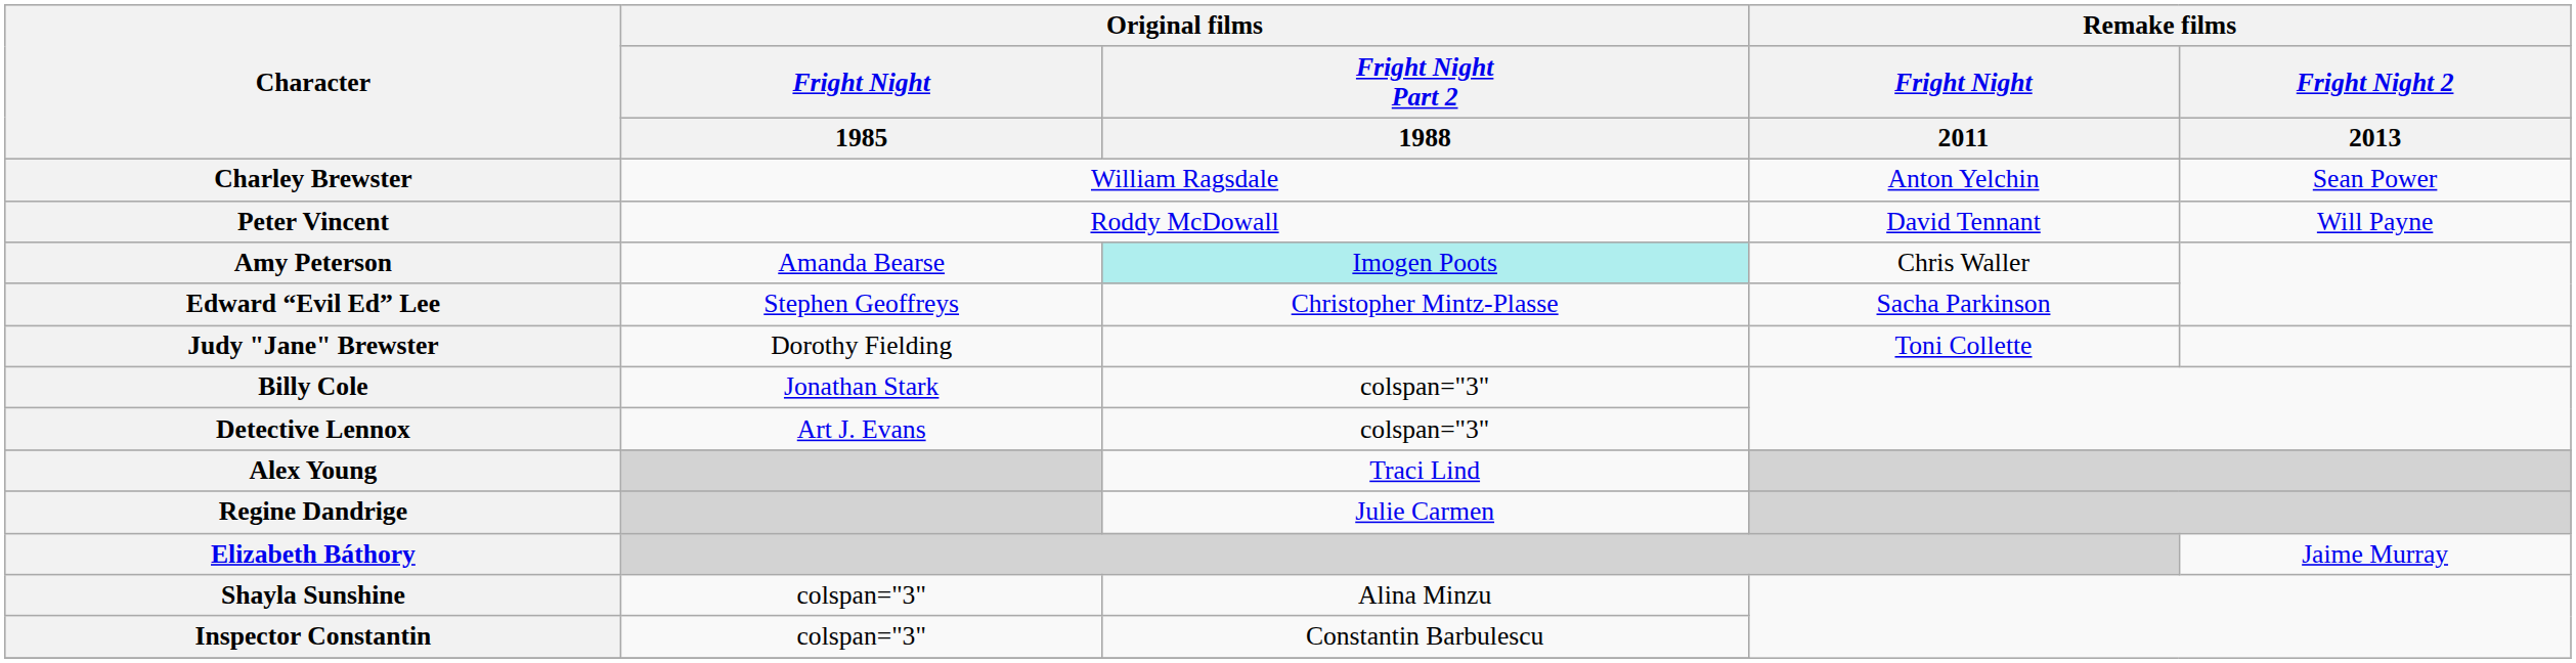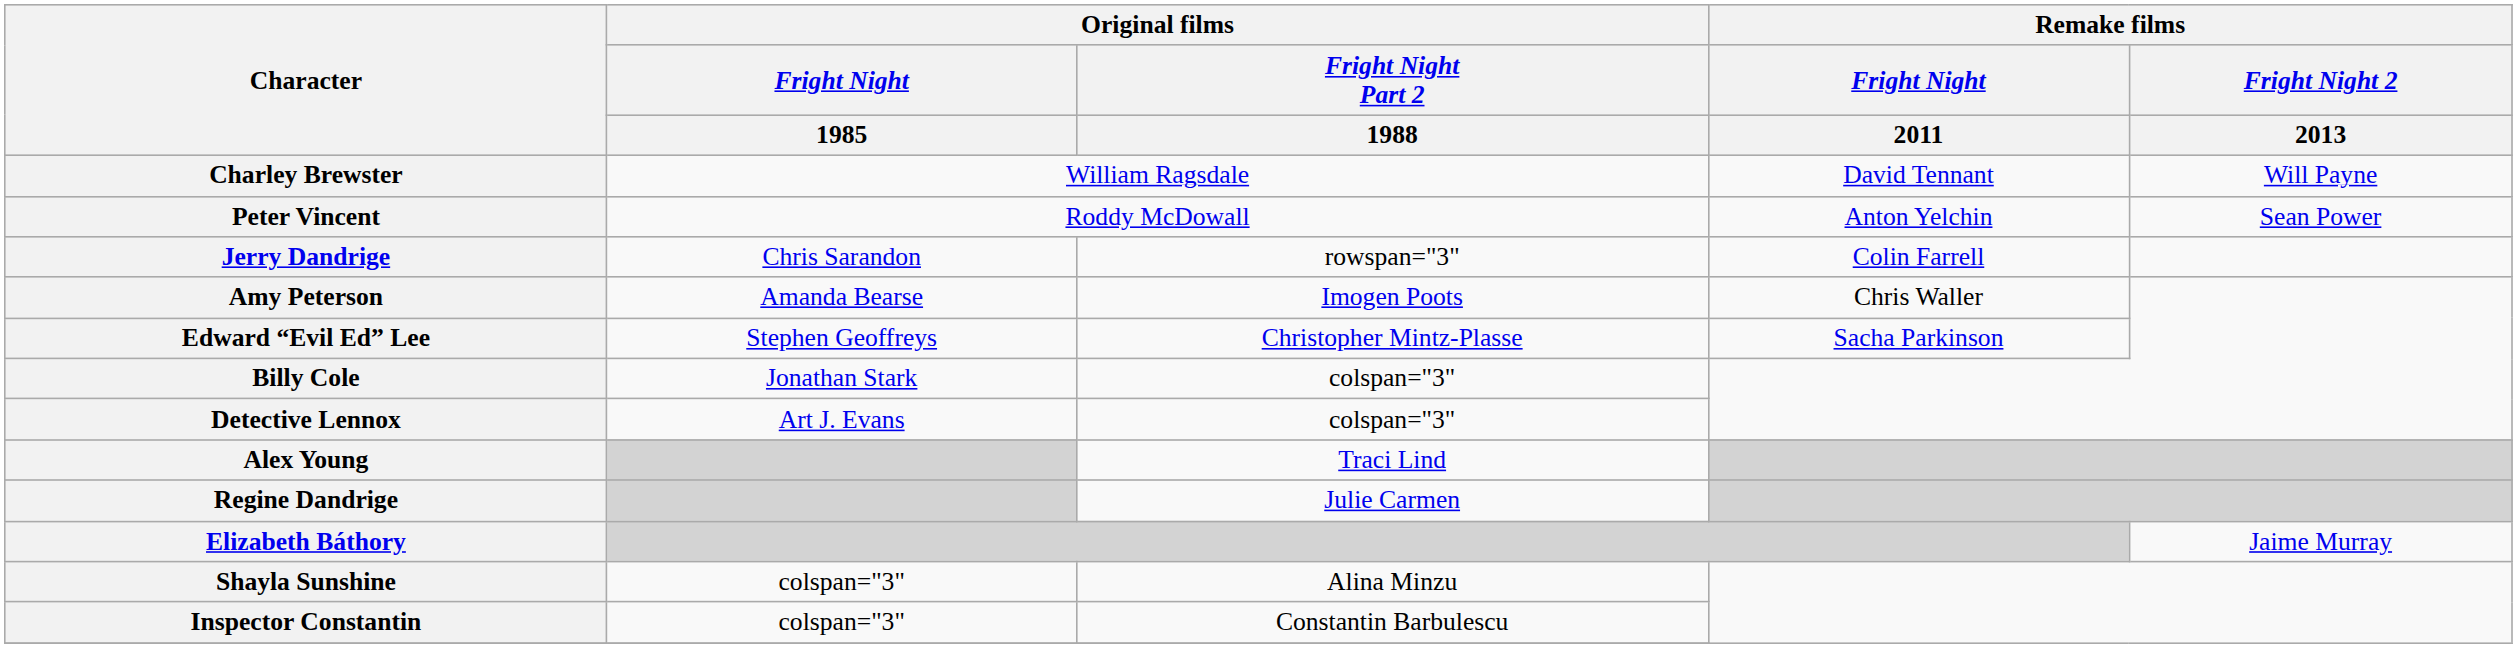Charley Brewster | Remake films / Fright Night / 2011: Anton Yelchin -> David Tennant
Charley Brewster | Remake films / Fright Night 2 / 2013: Sean Power -> Will Payne
Peter Vincent | Remake films / Fright Night / 2011: David Tennant -> Anton Yelchin
Peter Vincent | Remake films / Fright Night 2 / 2013: Will Payne -> Sean Power
+ row: Jerry Dandrige | Chris Sarandon | rowspan="3" | Colin Farrell
Amy Peterson | Original films / Fright Night Part 2 / 1988: paleturquoise background -> no background
- row: Judy "Jane" Brewster | Dorothy Fielding | Toni Collette
